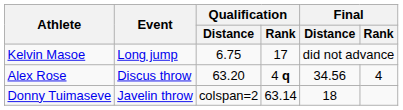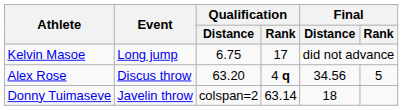Alex Rose | Final / Rank: 4 -> 5
